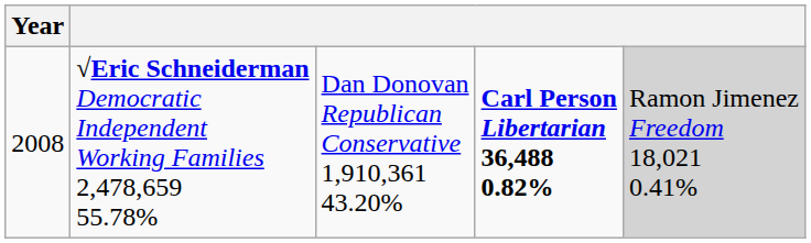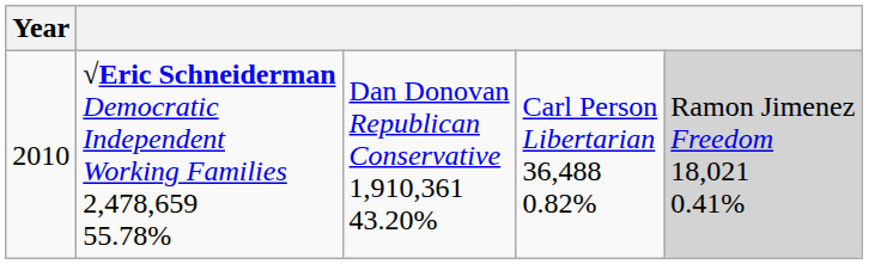row 2 | Year: 2008 -> 2010
row 2 | column 4: bold -> normal
